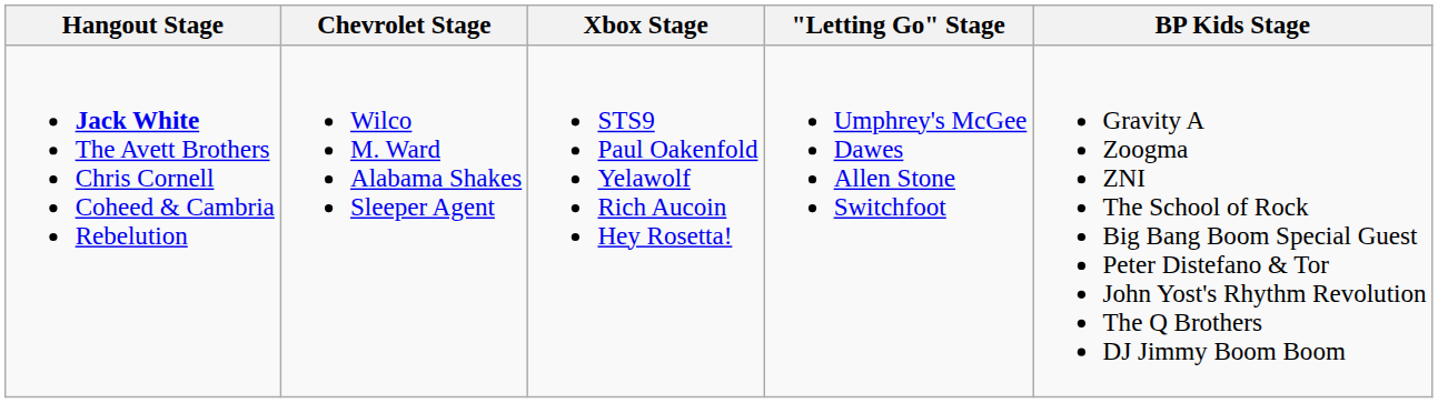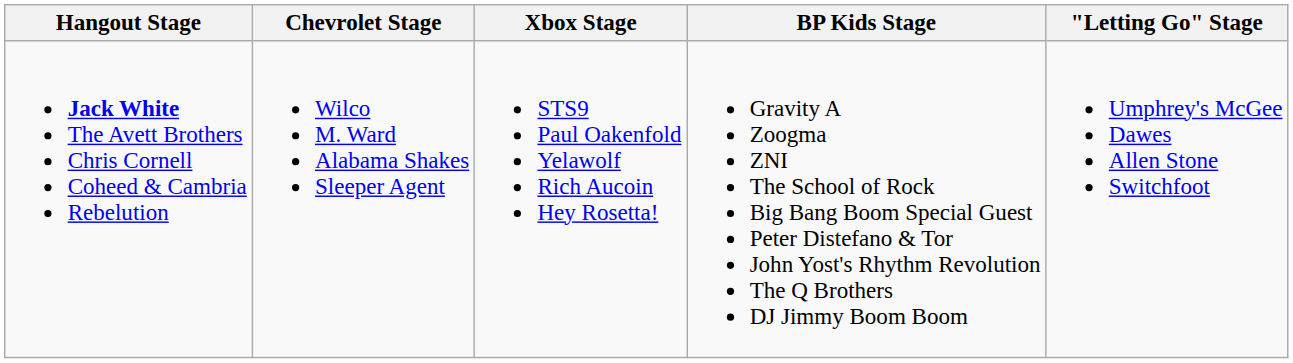columns swapped: "Letting Go" Stage <-> BP Kids Stage
